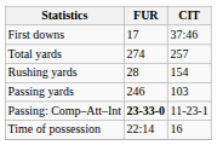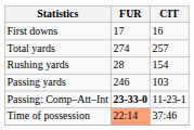First downs | CIT: 37:46 -> 16
Time of possession | FUR: no background -> lightsalmon background
Time of possession | CIT: 16 -> 37:46
